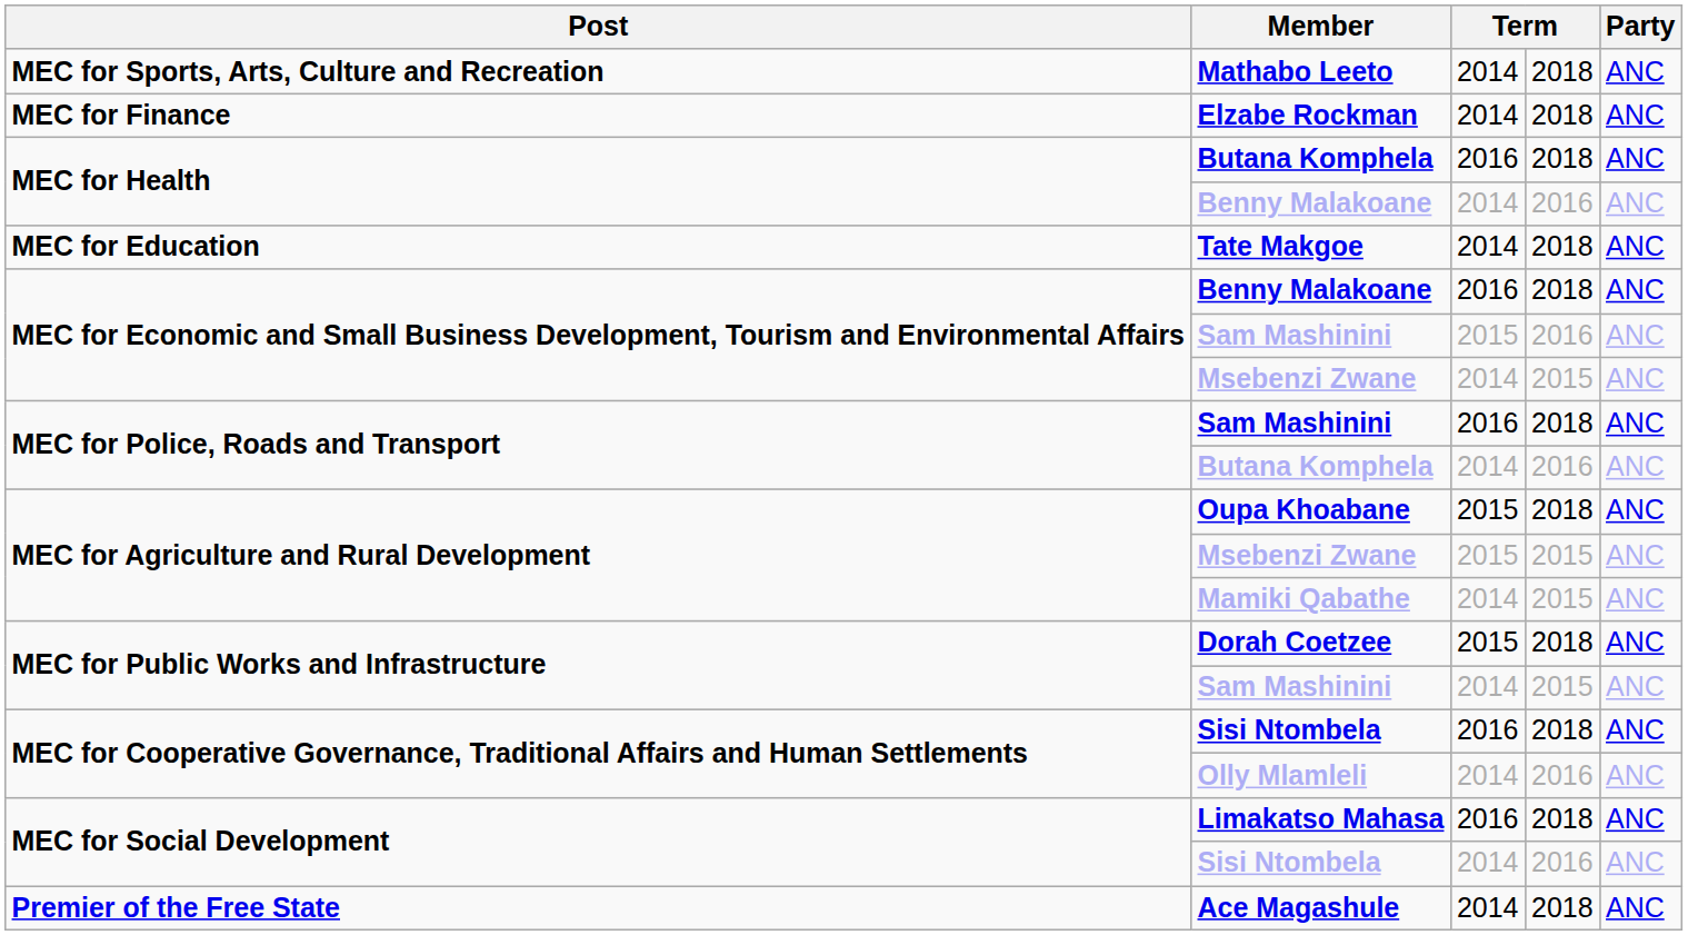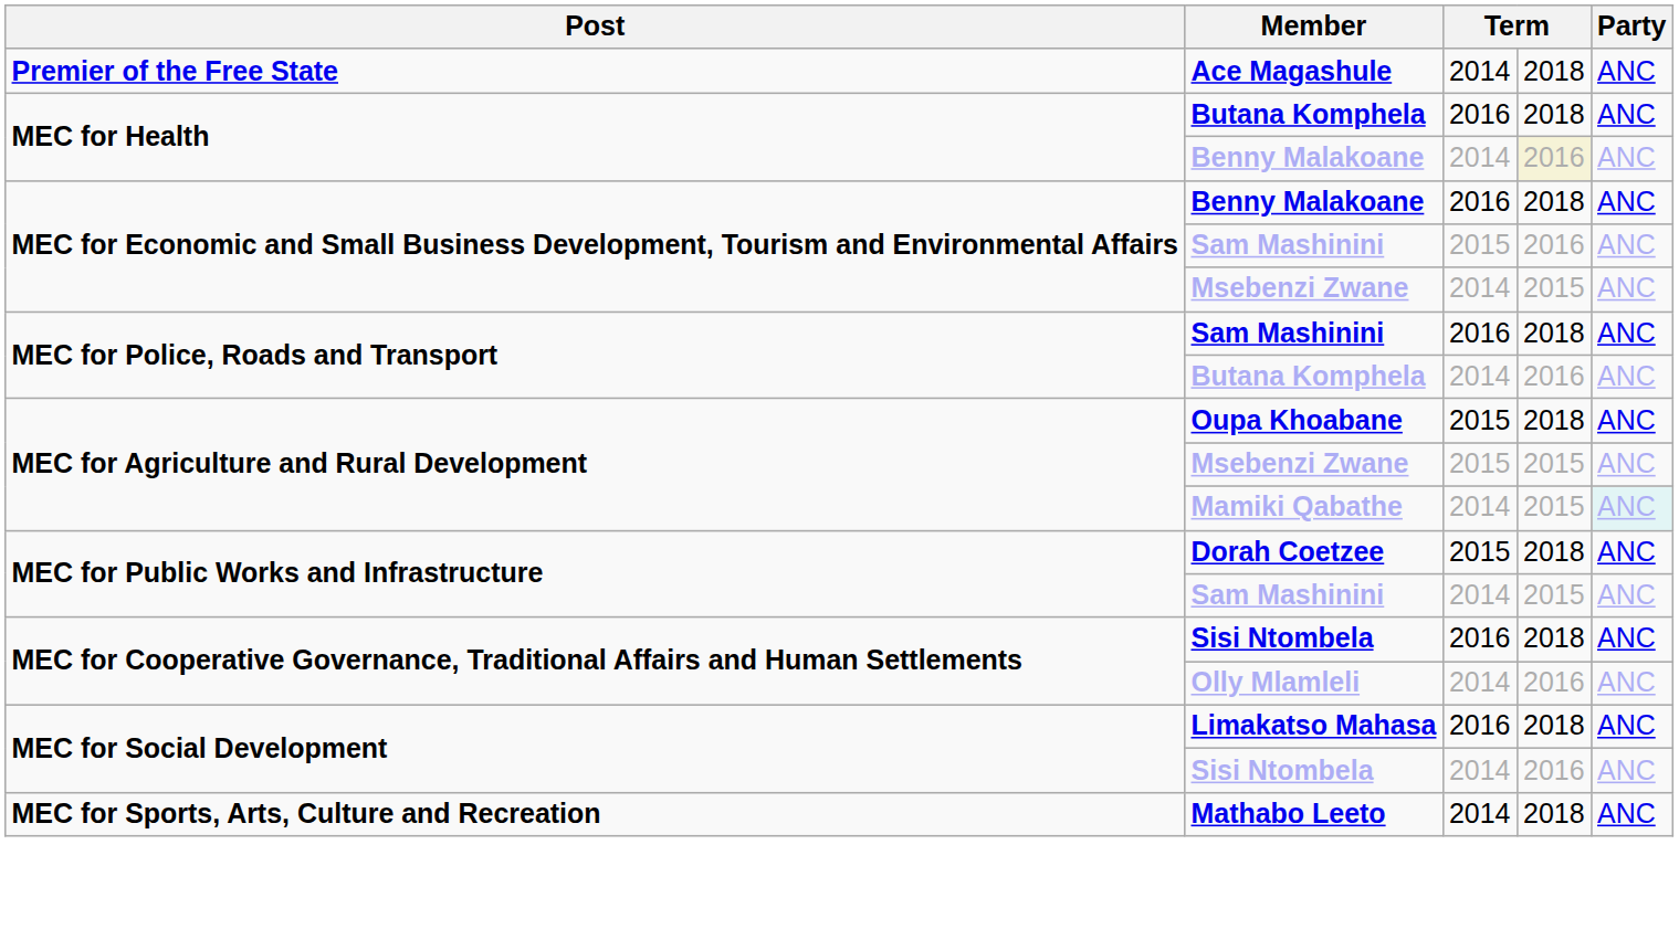rows swapped: Ace Magashule <-> Mathabo Leeto
- row: MEC for Finance | Elzabe Rockman | 2014 | 2018 | ANC
MEC for Health / Benny Malakoane | column 4: no background -> khaki background
- row: MEC for Education | Tate Makgoe | 2014 | 2018 | ANC
Mamiki Qabathe | Party: no background -> paleturquoise background
